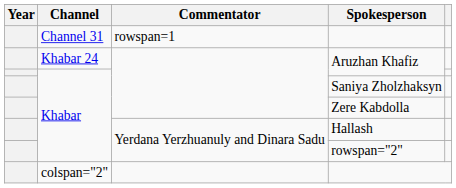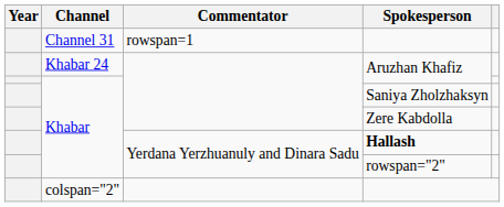Hallash | Spokesperson: normal -> bold
